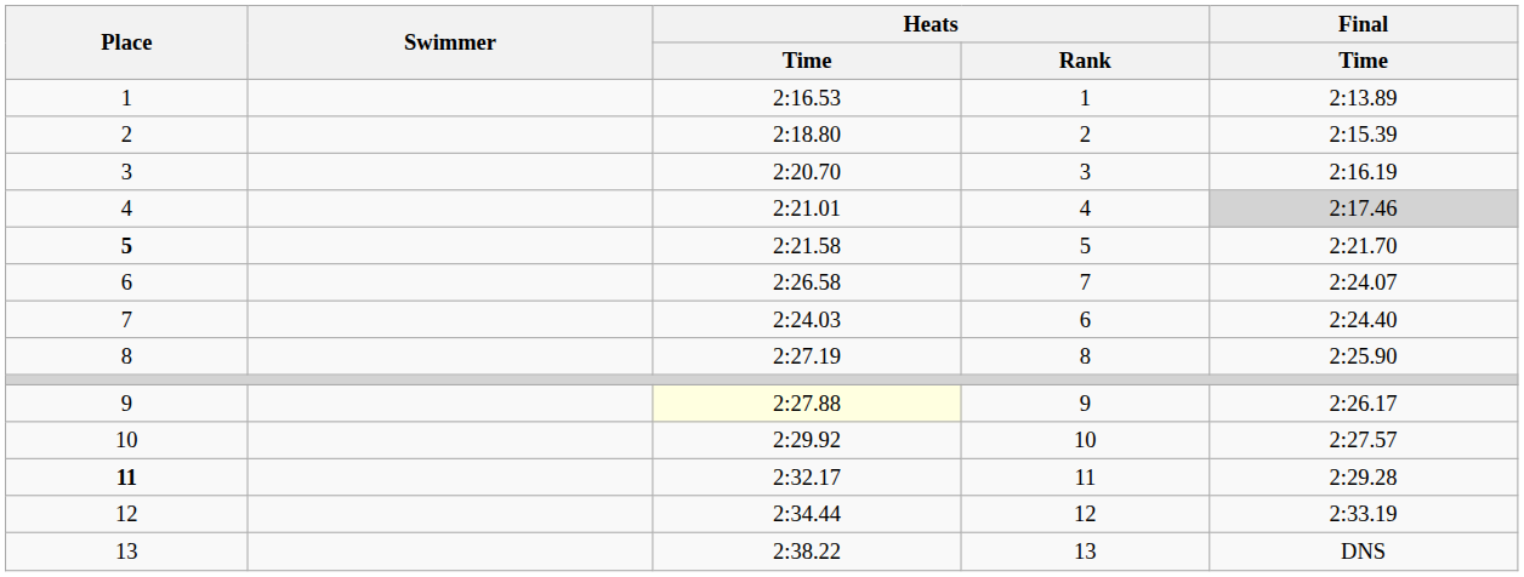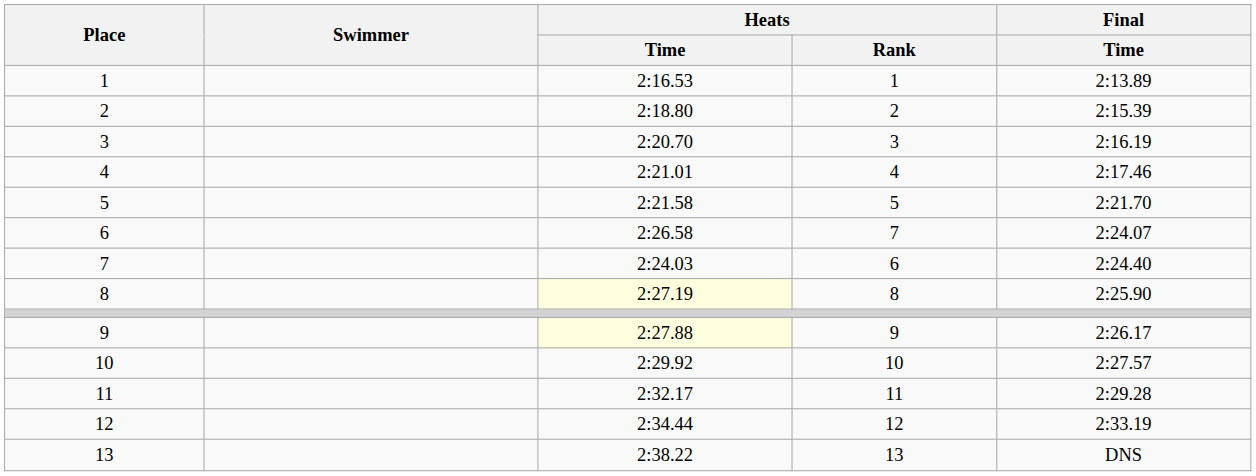row 6 | Final / Time: lightgrey background -> no background
row 7 | Place: bold -> normal
row 10 | Heats / Time: no background -> lightyellow background
row 14 | Place: bold -> normal
